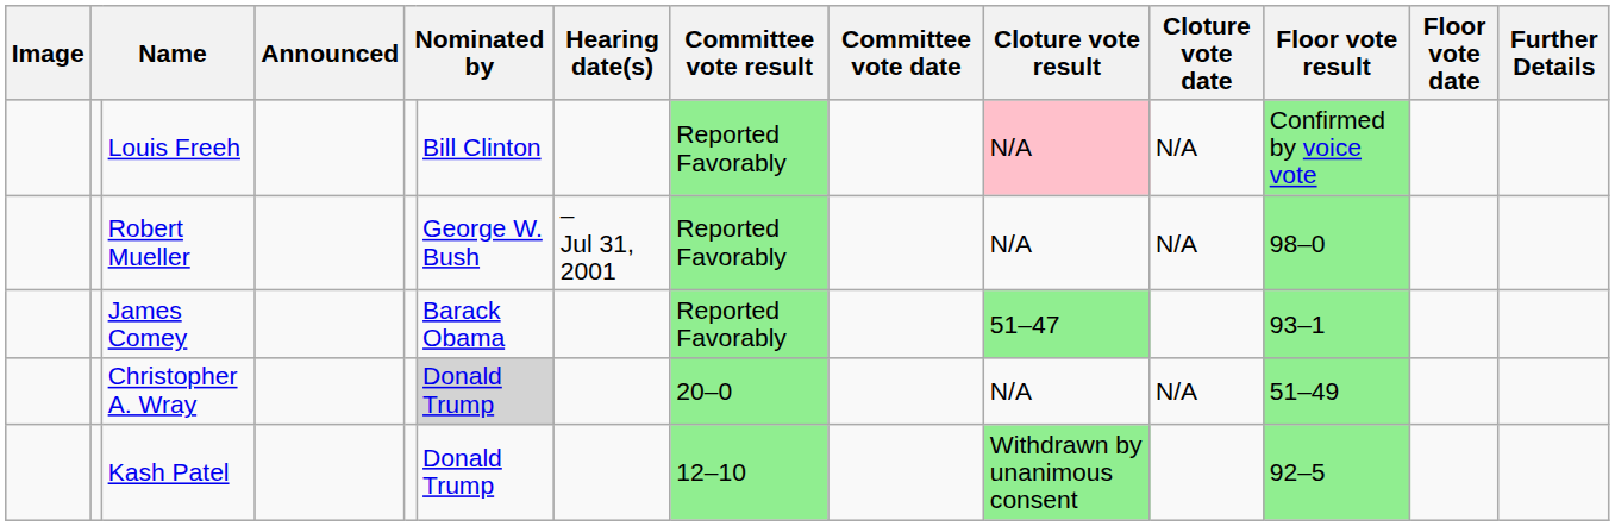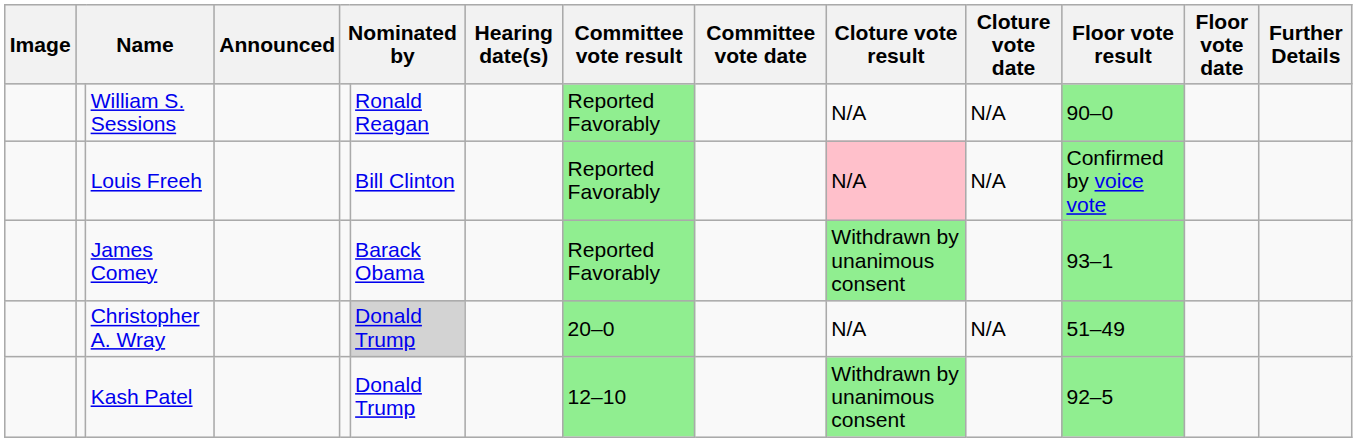+ row: William S. Sessions | Ronald Reagan | Reported Favorably | N/A | N/A | 90–0
- row: Robert Mueller | George W. Bush | – Jul 31, 2001 | Reported Favorably | N/A | N/A | 98–0
James Comey | Cloture vote result: 51–47 -> Withdrawn by unanimous consent
